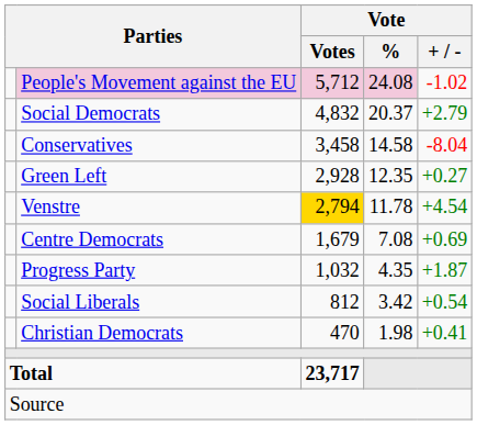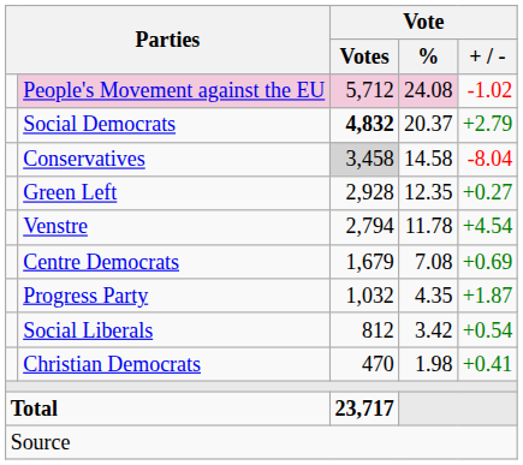Social Democrats | Vote / Votes: normal -> bold
Conservatives | Vote / Votes: no background -> lightgrey background
Venstre | Vote / Votes: gold background -> no background
